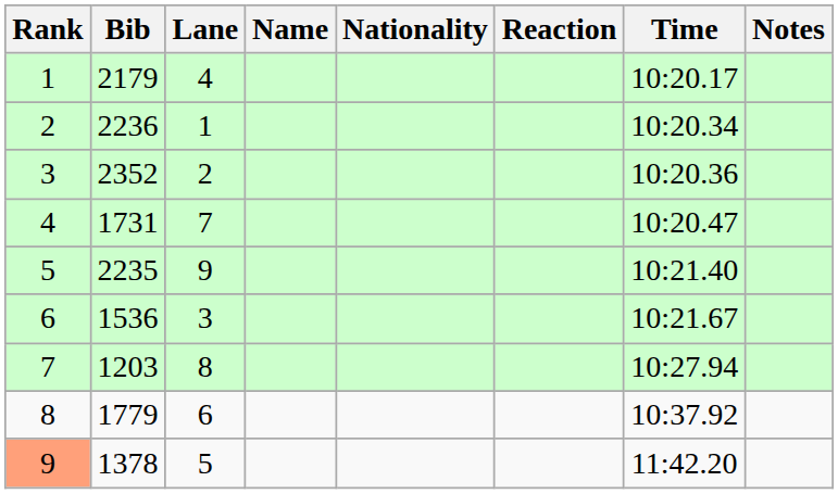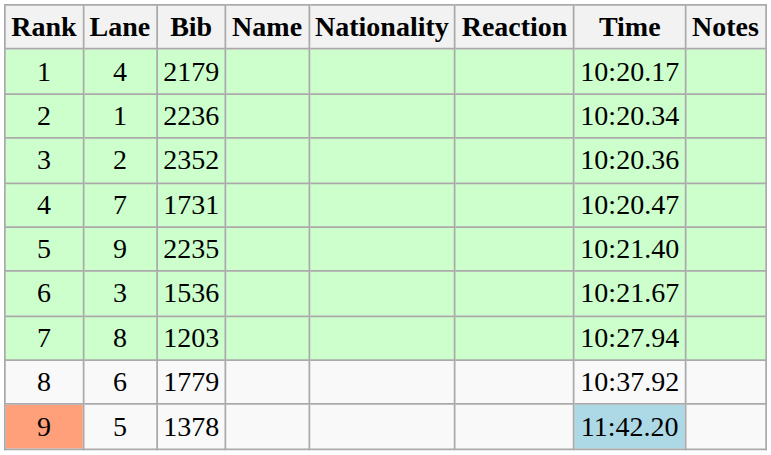columns swapped: Lane <-> Bib
row 10 | Time: no background -> lightblue background
